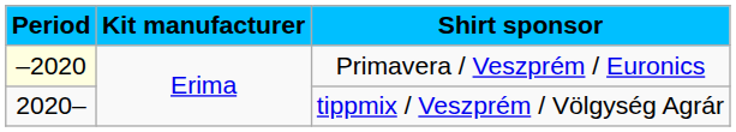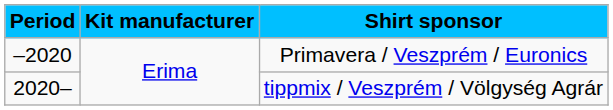Primavera / Veszprém / Euronics | Period: lightyellow background -> no background
